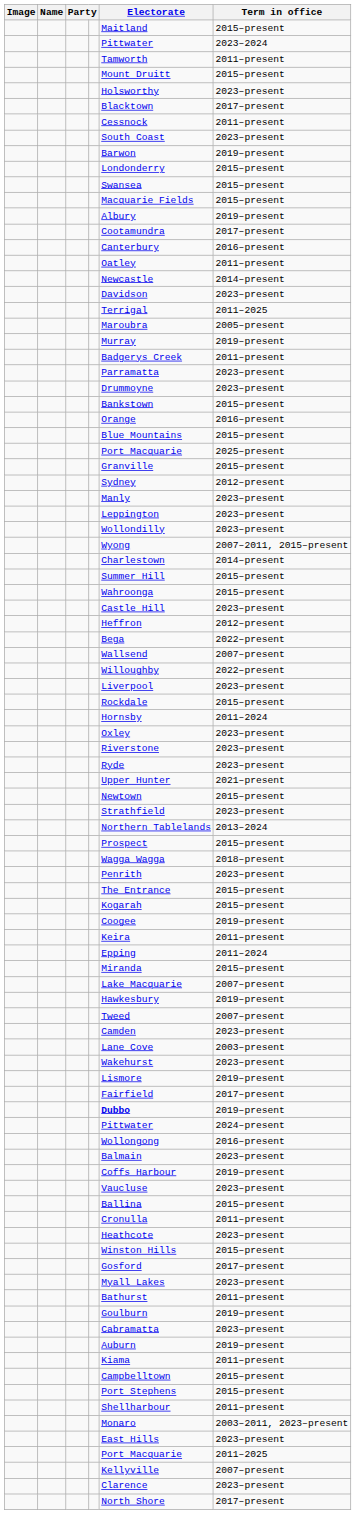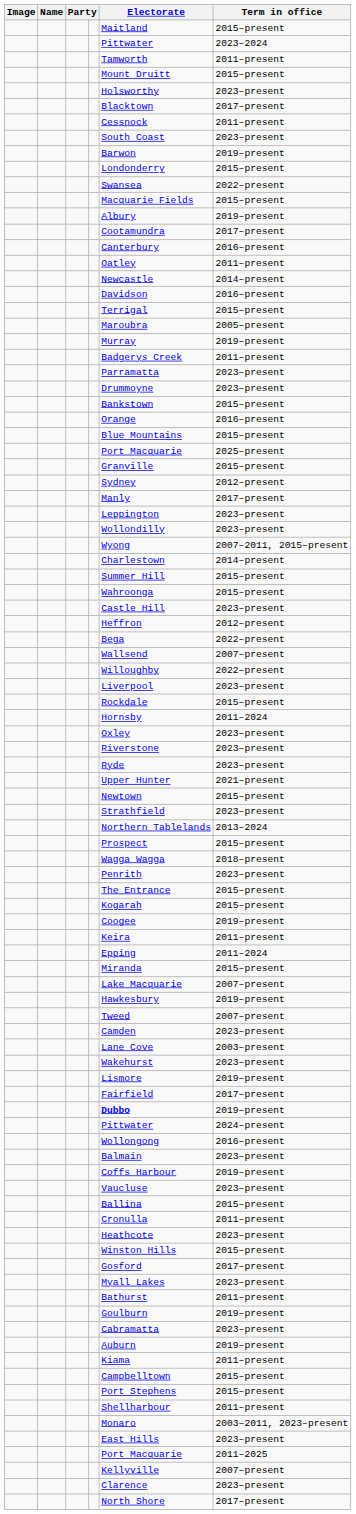row 12 | Term in office: 2015–present -> 2022–present
row 19 | Term in office: 2023–present -> 2016–present
row 20 | Term in office: 2011–2025 -> 2015–present
row 32 | Term in office: 2023–present -> 2017–present
